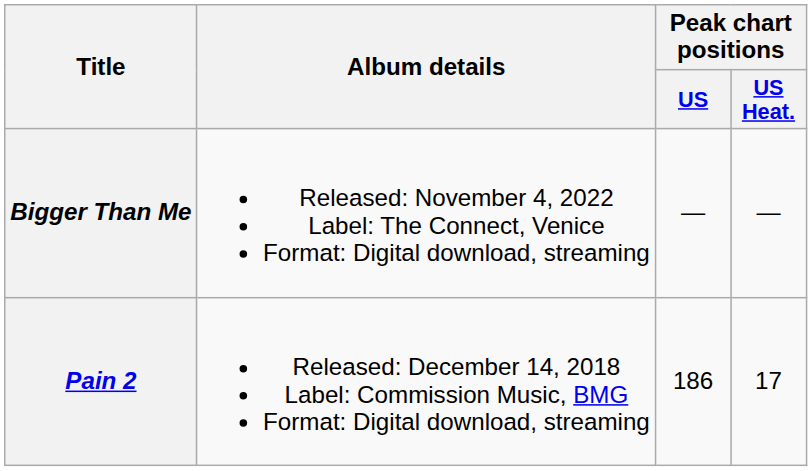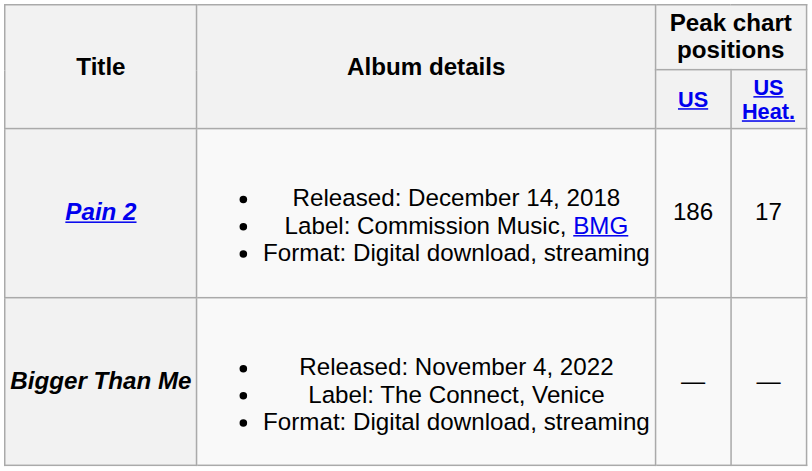rows swapped: Pain 2 <-> Bigger Than Me
